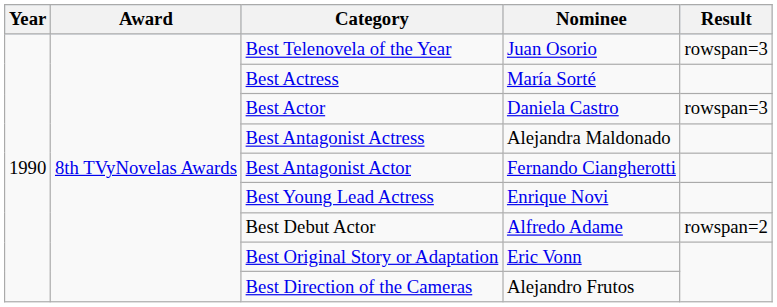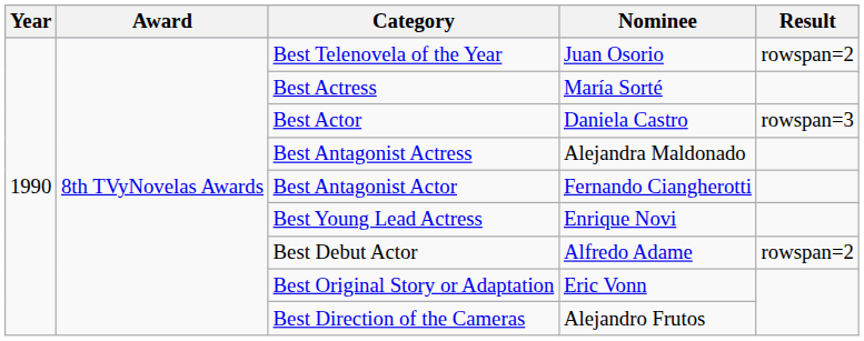Best Telenovela of the Year | Result: rowspan=3 -> rowspan=2
